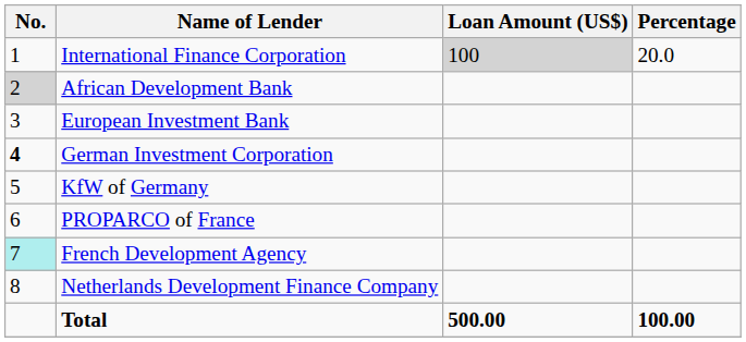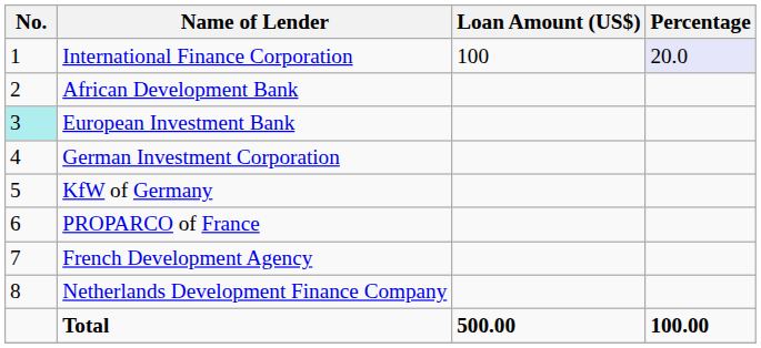International Finance Corporation | Loan Amount (US$): lightgrey background -> no background
International Finance Corporation | Percentage: no background -> lavender background
African Development Bank | No.: lightgrey background -> no background
European Investment Bank | No.: no background -> paleturquoise background
German Investment Corporation | No.: bold -> normal
French Development Agency | No.: paleturquoise background -> no background
